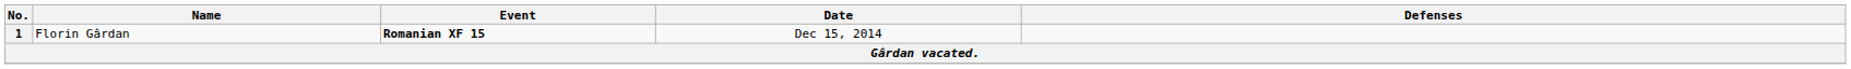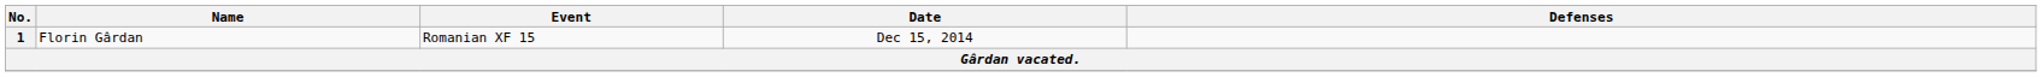1 | Event: bold -> normal
